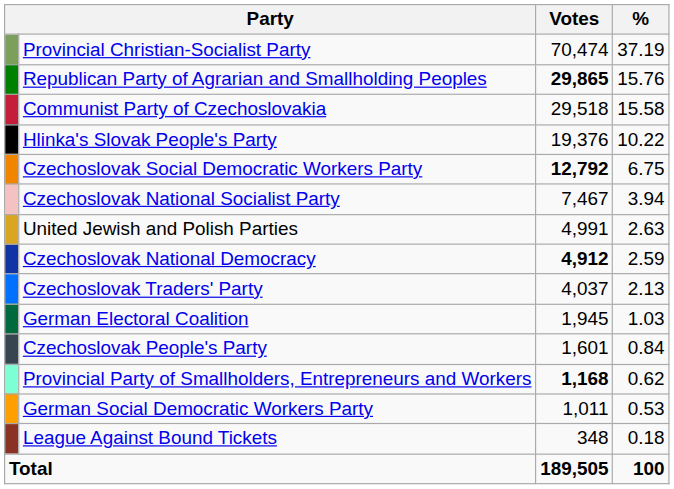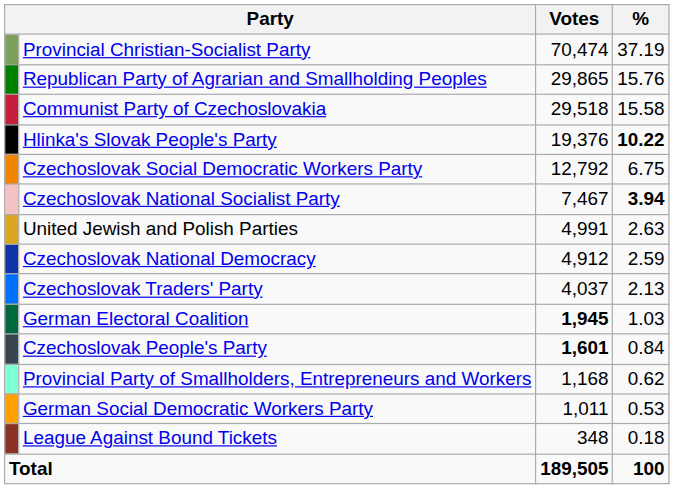Republican Party of Agrarian and Smallholding Peoples | Votes: bold -> normal
Hlinka's Slovak People's Party | %: normal -> bold
Czechoslovak Social Democratic Workers Party | Votes: bold -> normal
Czechoslovak National Socialist Party | %: normal -> bold
Czechoslovak National Democracy | Votes: bold -> normal
German Electoral Coalition | Votes: normal -> bold
Czechoslovak People's Party | Votes: normal -> bold
Provincial Party of Smallholders, Entrepreneurs and Workers | Votes: bold -> normal
